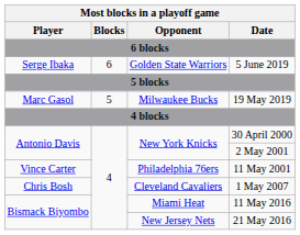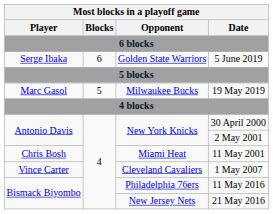11 May 2001 | Player: Vince Carter -> Chris Bosh
11 May 2001 | Opponent: Philadelphia 76ers -> Miami Heat
1 May 2007 | Player: Chris Bosh -> Vince Carter
11 May 2016 | Opponent: Miami Heat -> Philadelphia 76ers
